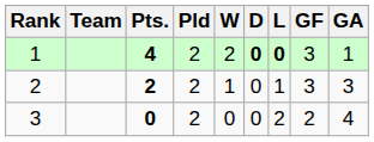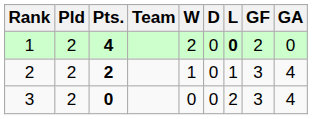columns swapped: Team <-> Pld
row 2 | D: bold -> normal
row 2 | GF: 3 -> 2
row 2 | GA: 1 -> 0
row 3 | GA: 3 -> 4
row 4 | GF: 2 -> 3
